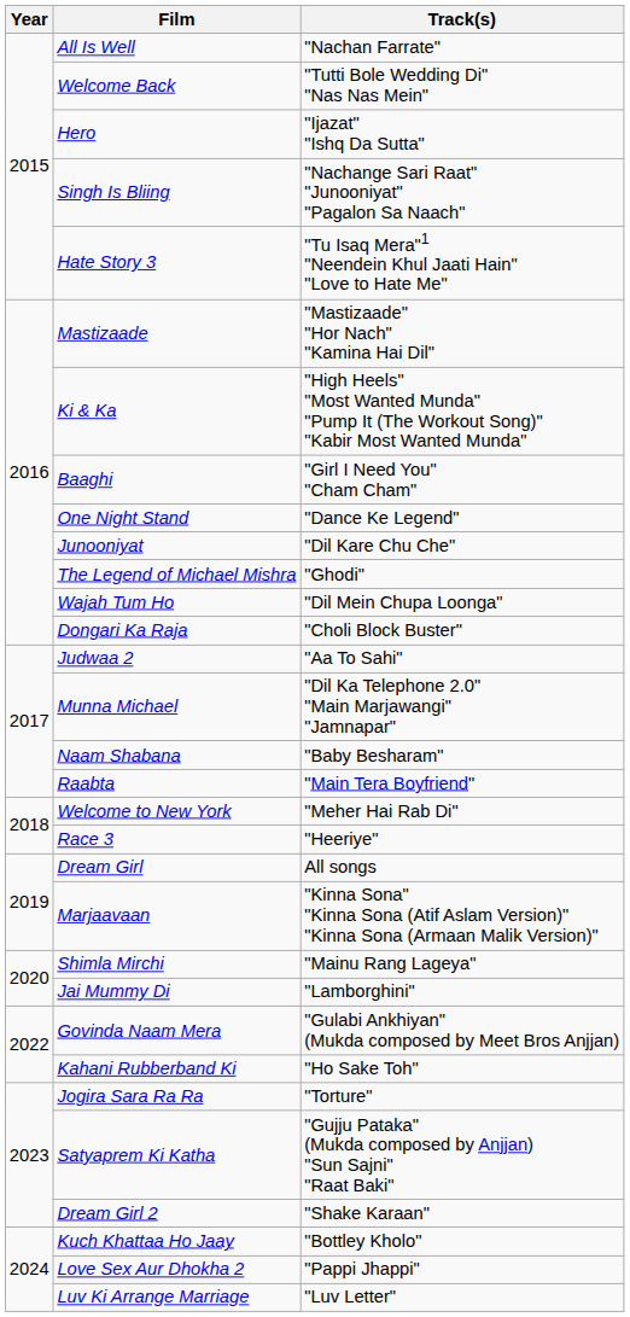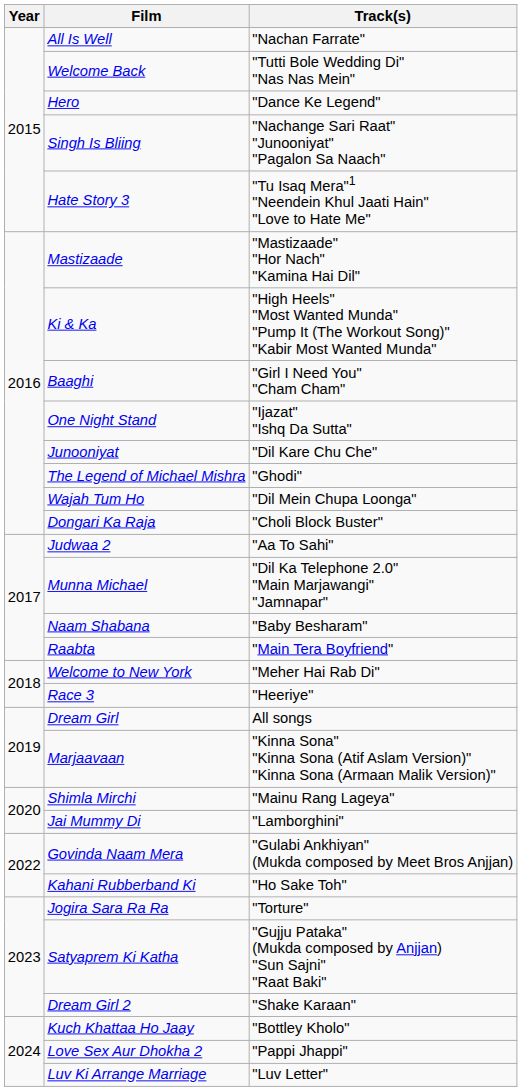Hero | Track(s): "Ijazat" "Ishq Da Sutta" -> "Dance Ke Legend"
One Night Stand | Track(s): "Dance Ke Legend" -> "Ijazat" "Ishq Da Sutta"
